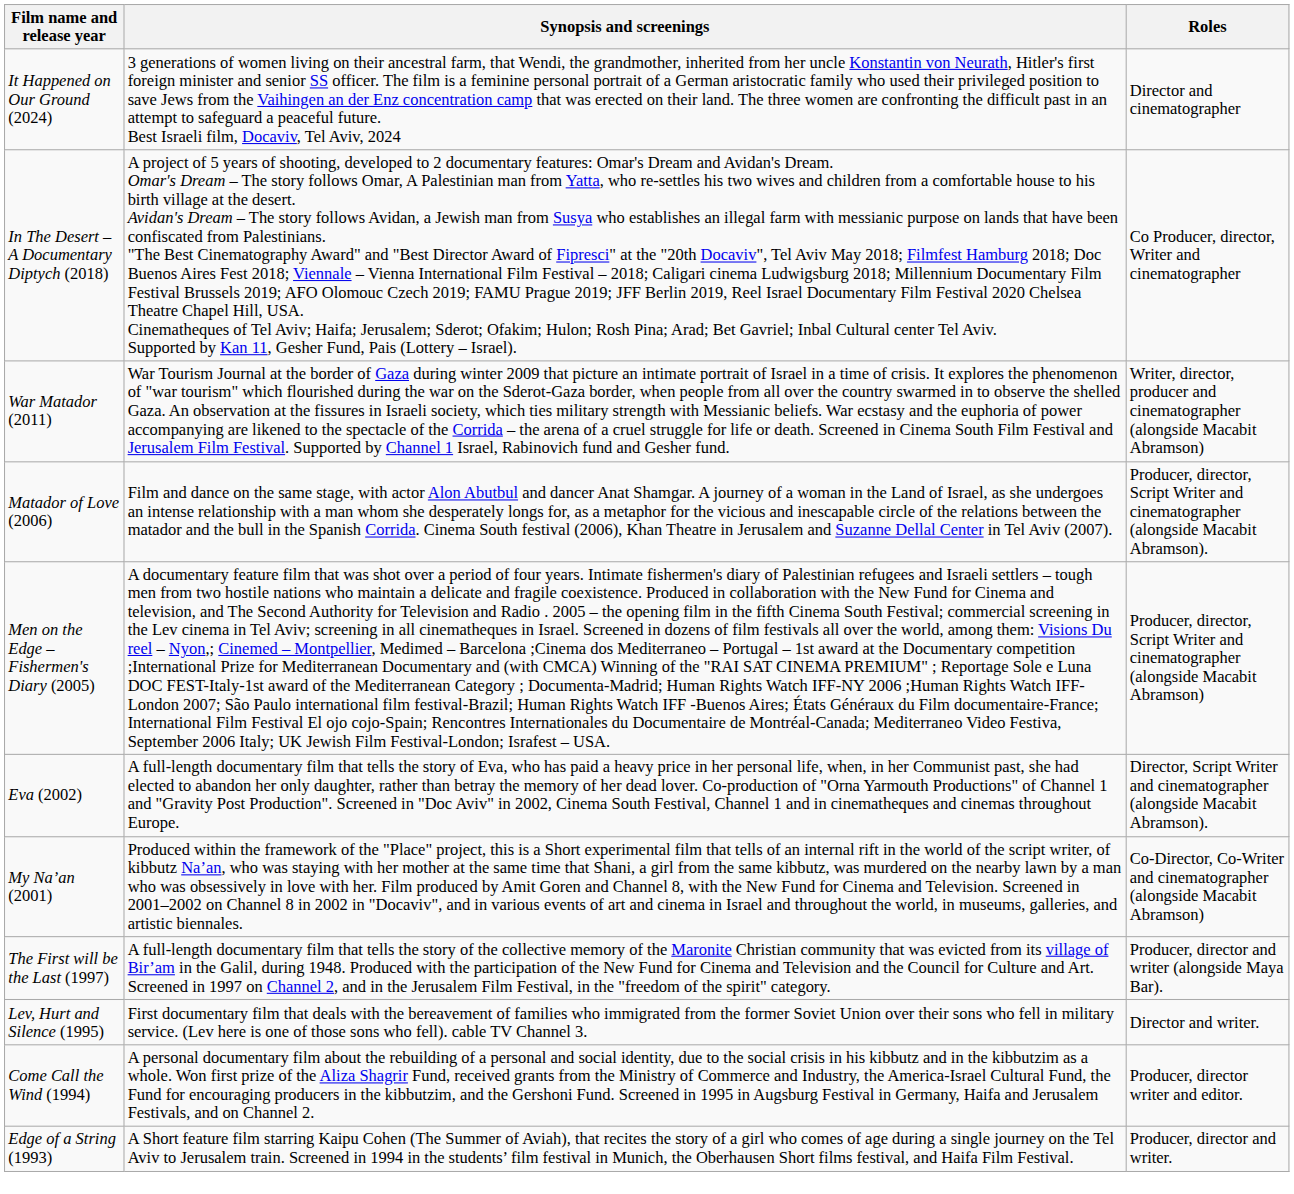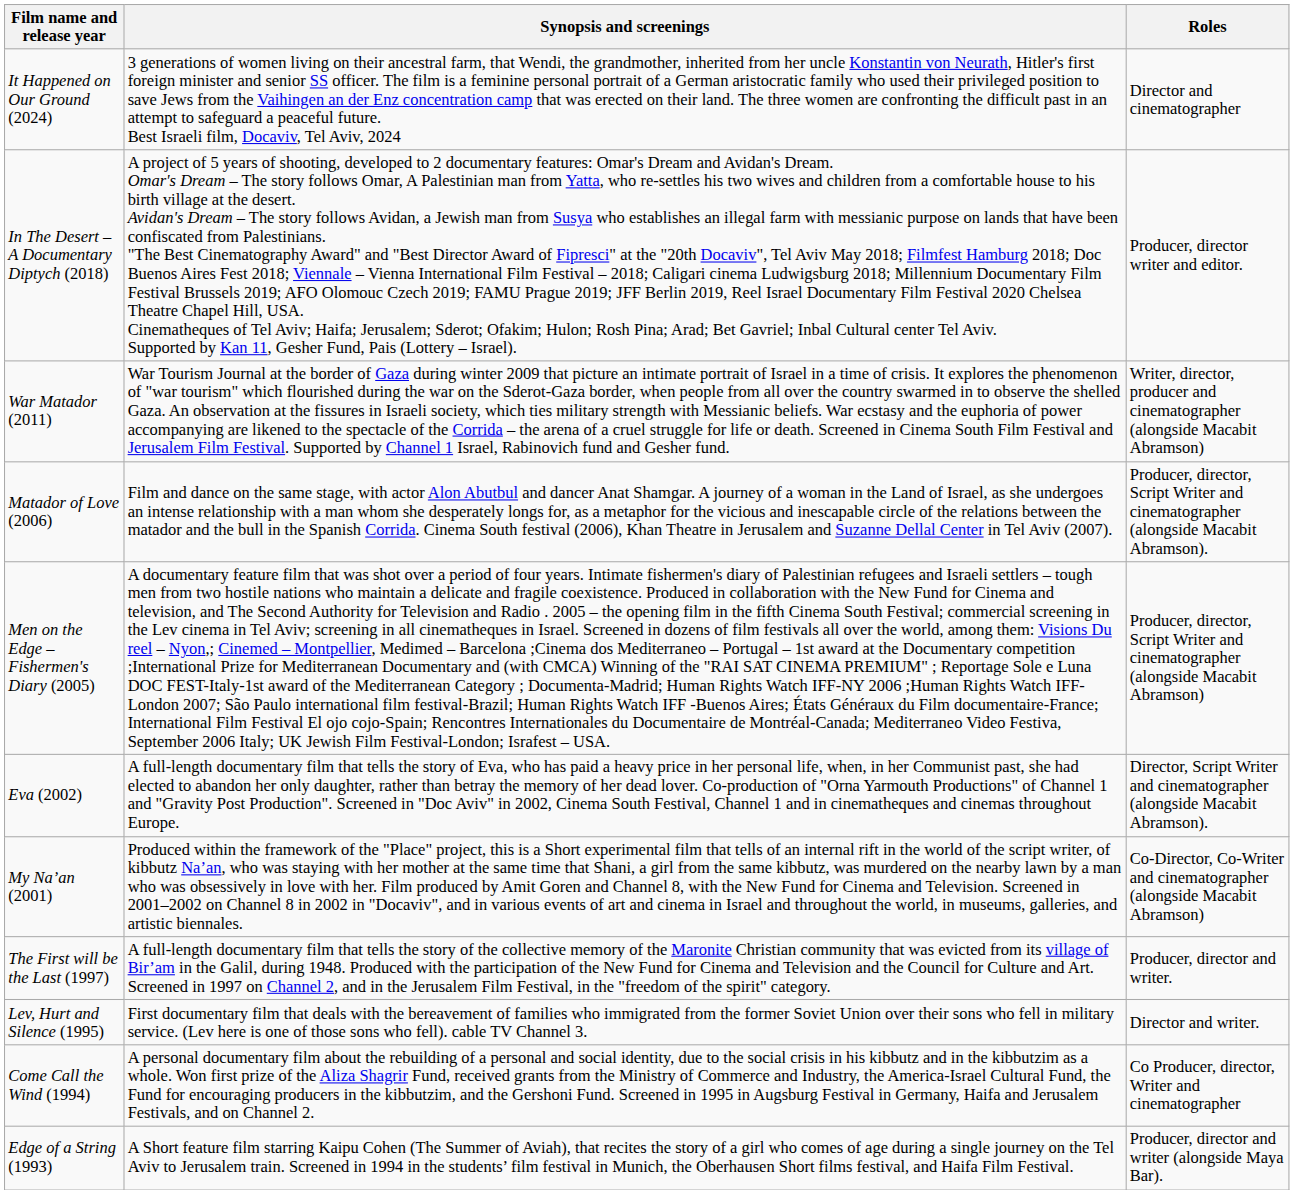In The Desert – A Documentary Diptych (2018) | Roles: Co Producer, director, Writer and cinematographer -> Producer, director writer and editor.
The First will be the Last (1997) | Roles: Producer, director and writer (alongside Maya Bar). -> Producer, director and writer.
Come Call the Wind (1994) | Roles: Producer, director writer and editor. -> Co Producer, director, Writer and cinematographer
Edge of a String (1993) | Roles: Producer, director and writer. -> Producer, director and writer (alongside Maya Bar).
